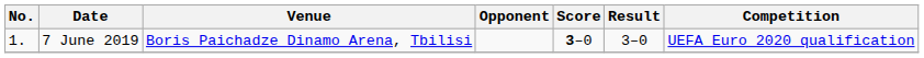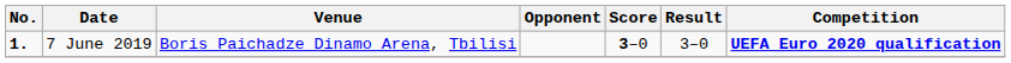7 June 2019 | No.: normal -> bold
7 June 2019 | Competition: normal -> bold
